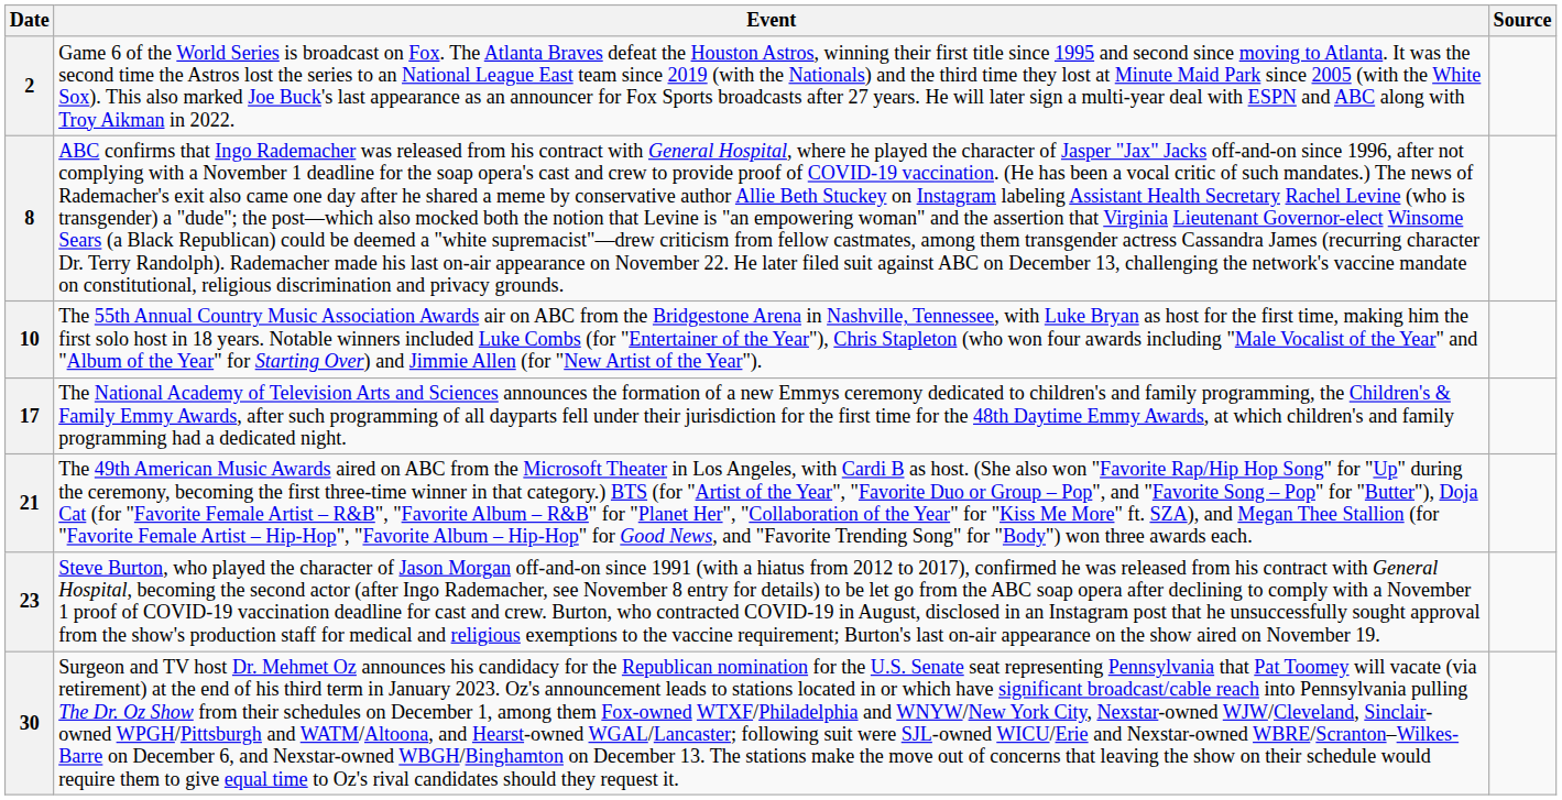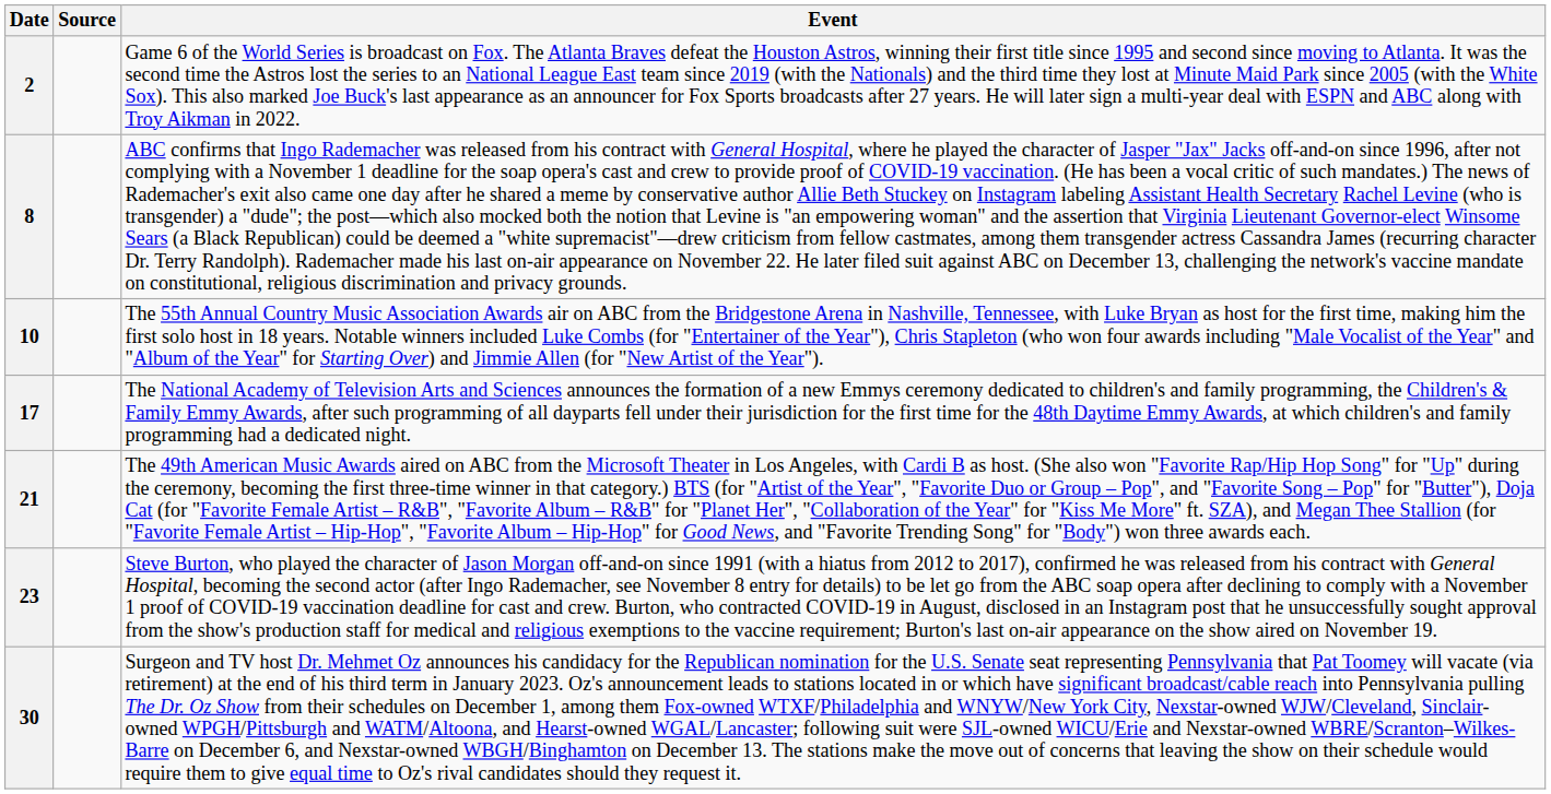columns swapped: Event <-> Source
